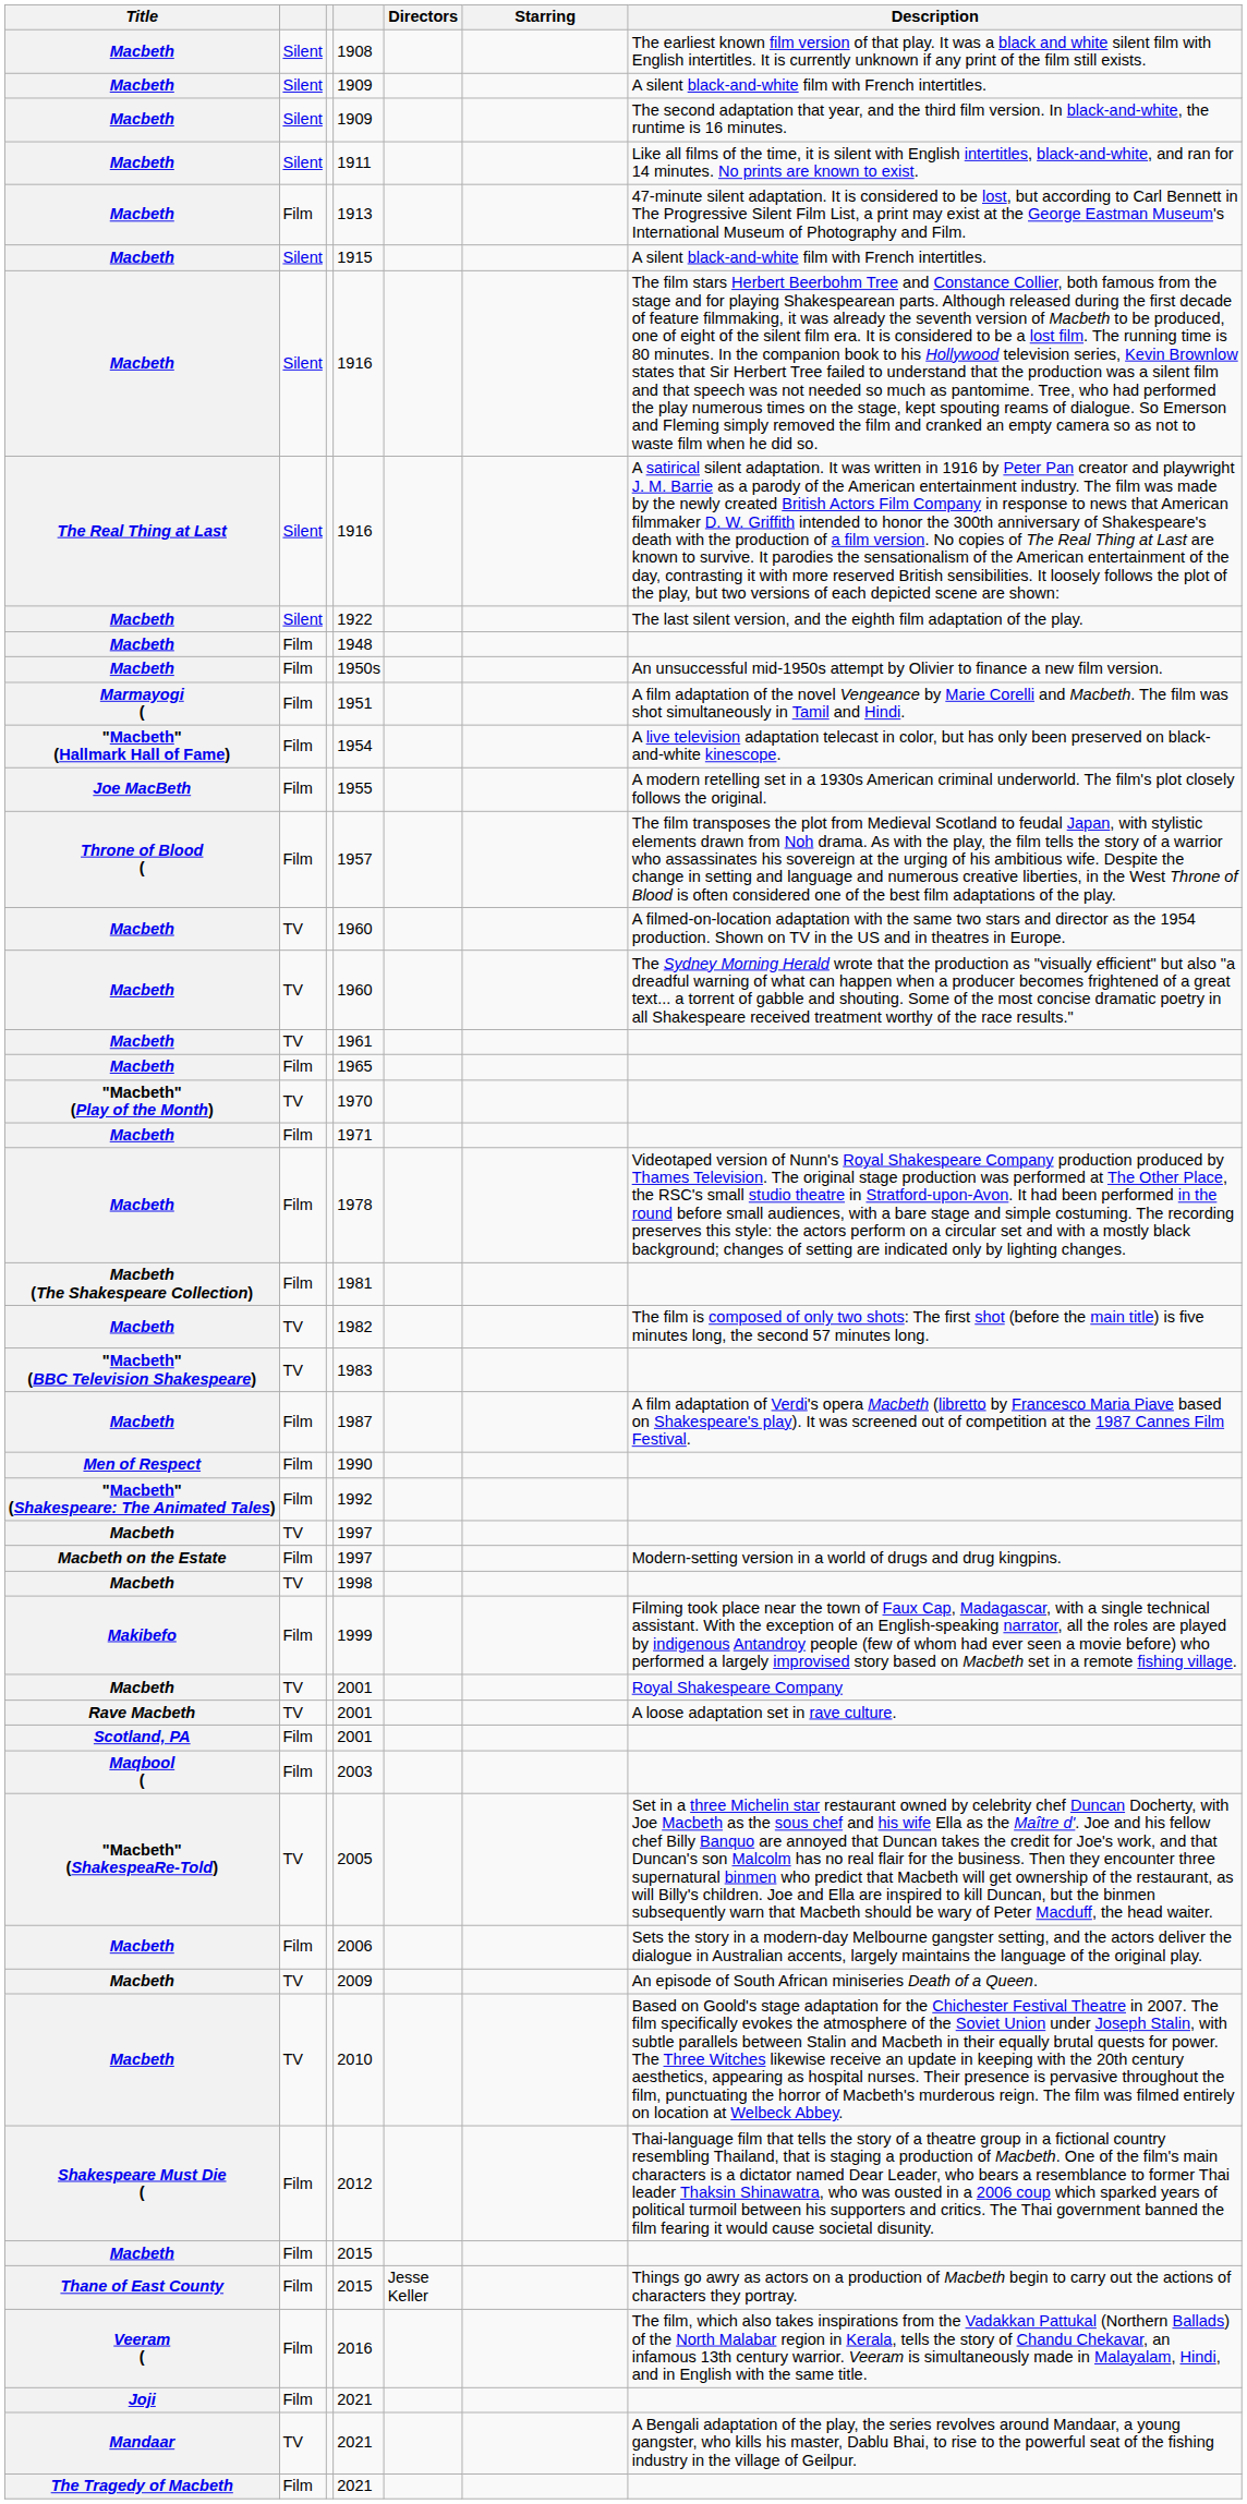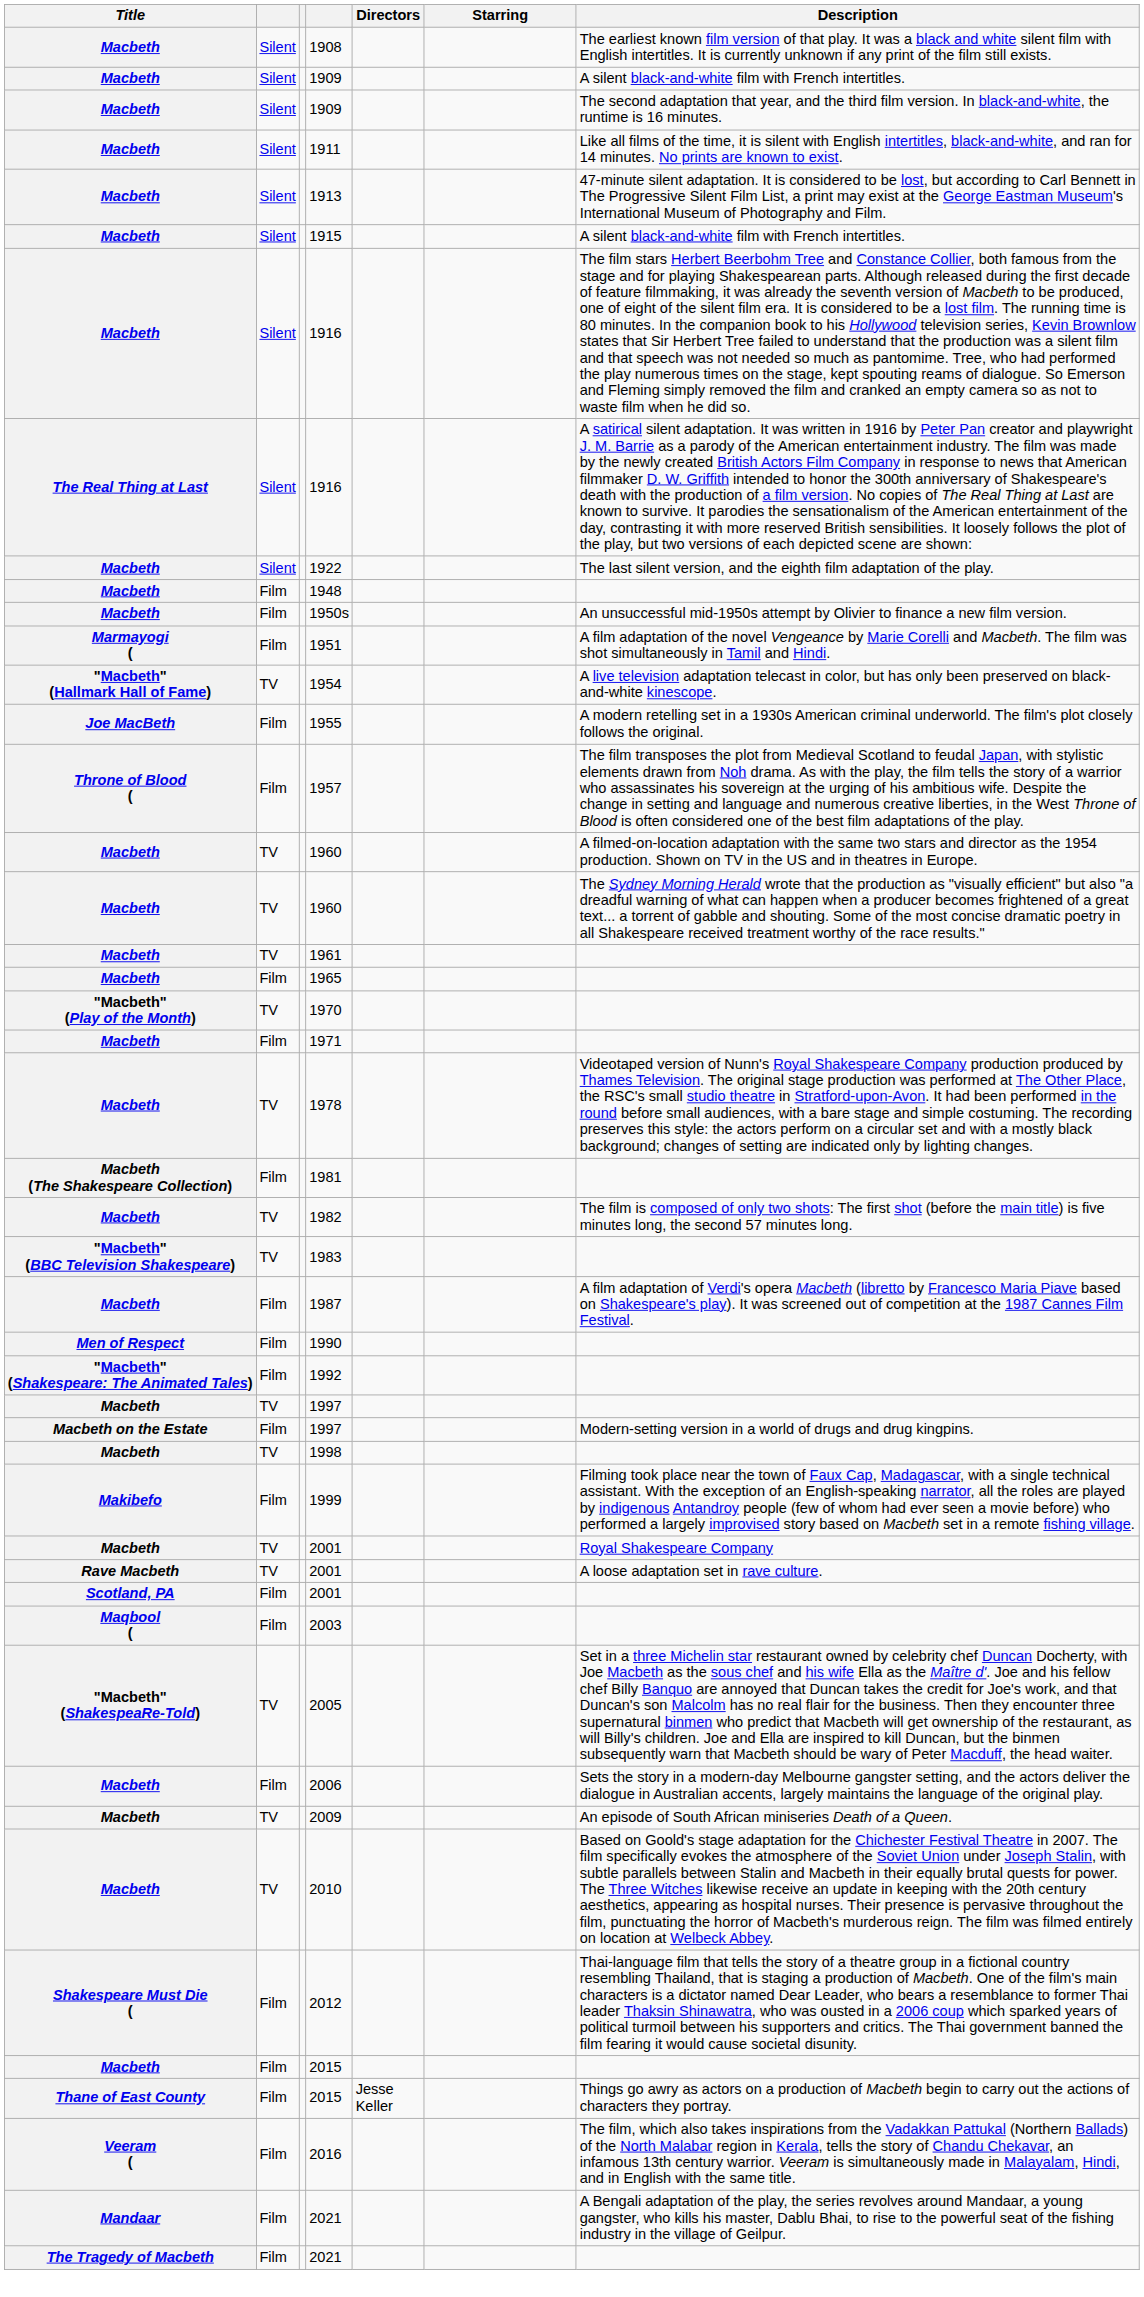1913 | column 2: Film -> Silent
1954 | column 2: Film -> TV
1978 | column 2: Film -> TV
- row: Joji | Film | 2021
Mandaar / 2021 | column 2: TV -> Film
